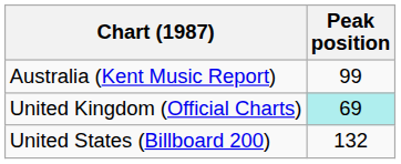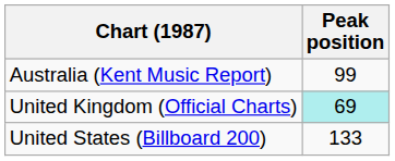United States (Billboard 200) | Peak position: 132 -> 133
